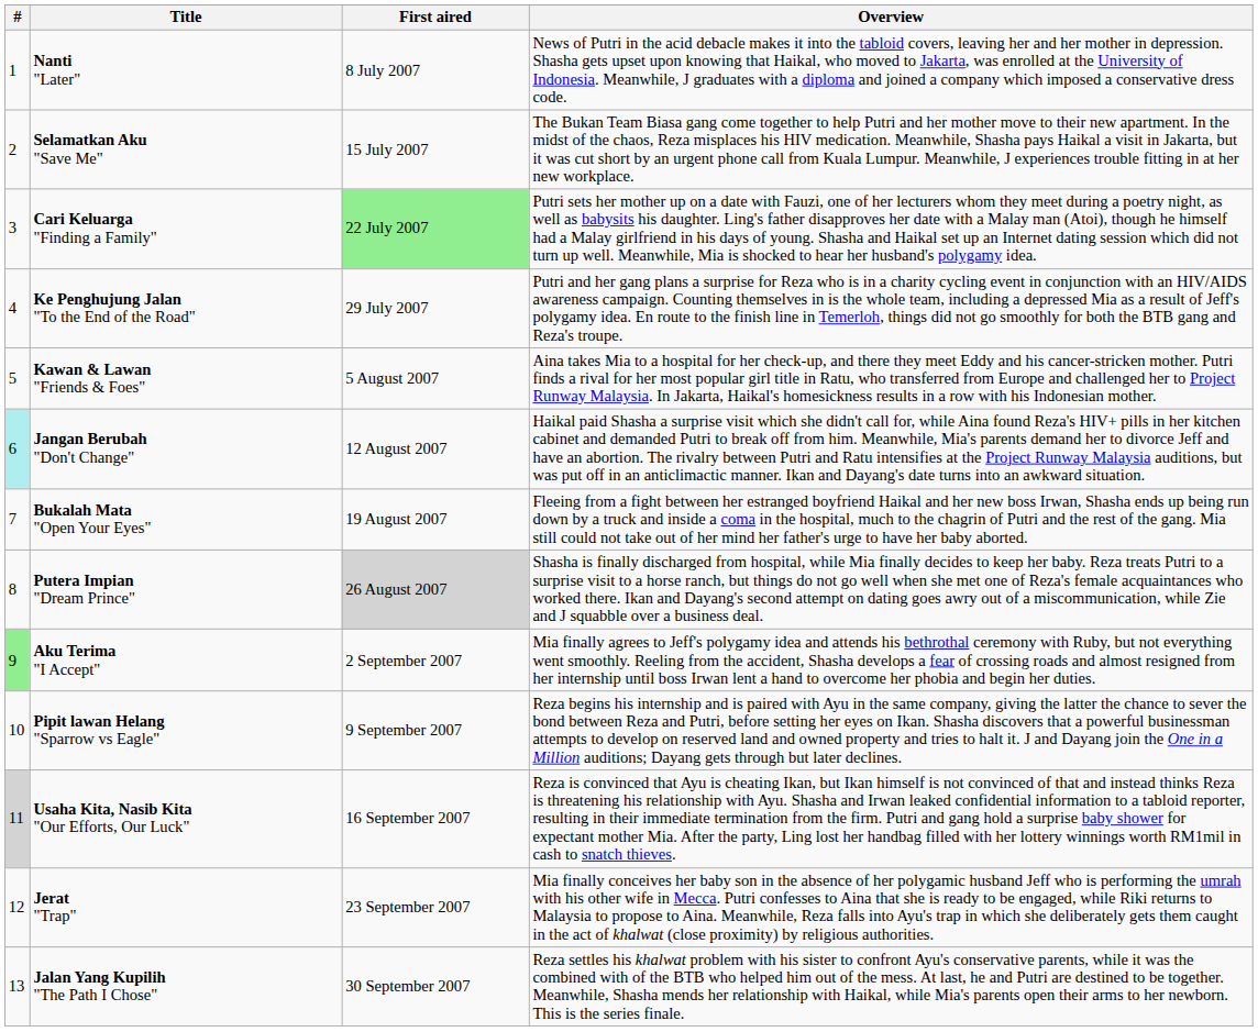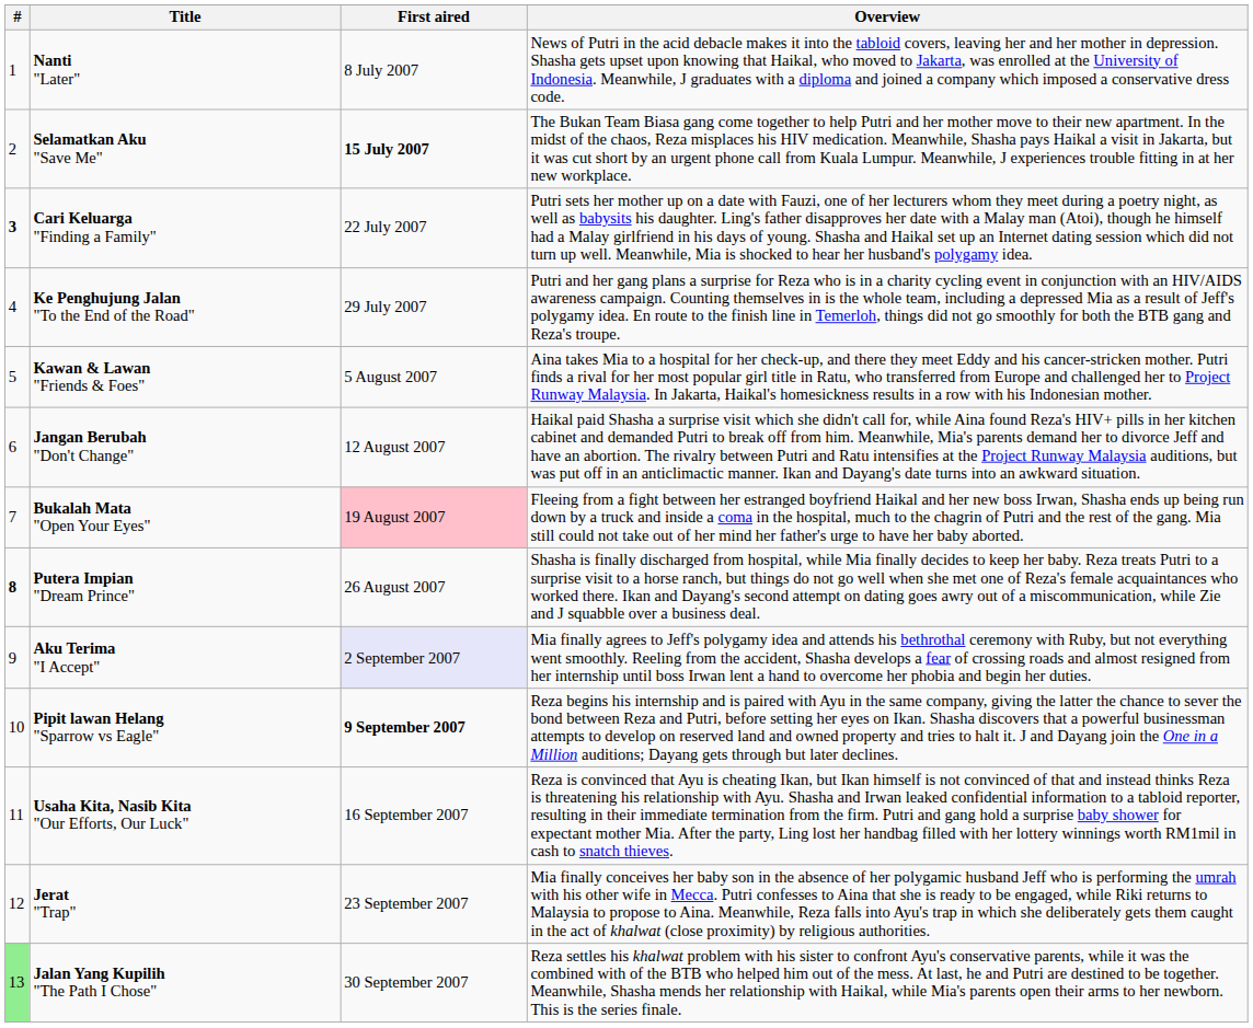Selamatkan Aku "Save Me" | First aired: normal -> bold
Cari Keluarga "Finding a Family" | #: normal -> bold
Cari Keluarga "Finding a Family" | First aired: lightgreen background -> no background
Jangan Berubah "Don't Change" | #: paleturquoise background -> no background
Bukalah Mata "Open Your Eyes" | First aired: no background -> pink background
Putera Impian "Dream Prince" | #: normal -> bold
Putera Impian "Dream Prince" | First aired: lightgrey background -> no background
Aku Terima "I Accept" | #: lightgreen background -> no background
Aku Terima "I Accept" | First aired: no background -> lavender background
Pipit lawan Helang "Sparrow vs Eagle" | First aired: normal -> bold
Usaha Kita, Nasib Kita "Our Efforts, Our Luck" | #: lightgrey background -> no background
Jalan Yang Kupilih "The Path I Chose" | #: no background -> lightgreen background
